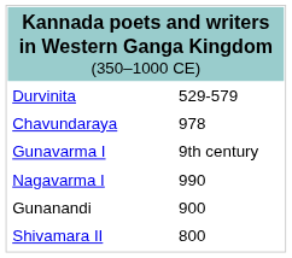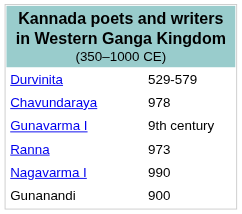+ row: Ranna | 973
- row: Shivamara II | 800
